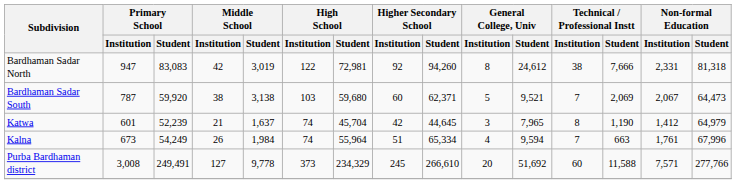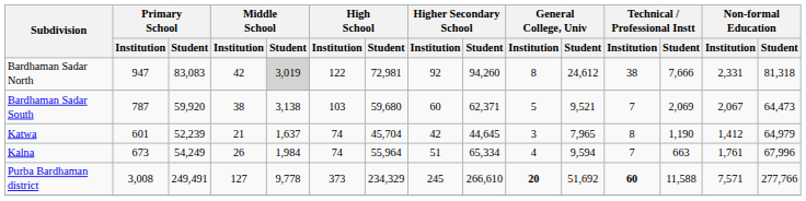Bardhaman Sadar North | Middle School / Student: no background -> lightgrey background
Purba Bardhaman district | General College, Univ / Institution: normal -> bold
Purba Bardhaman district | Technical / Professional Instt / Institution: normal -> bold
